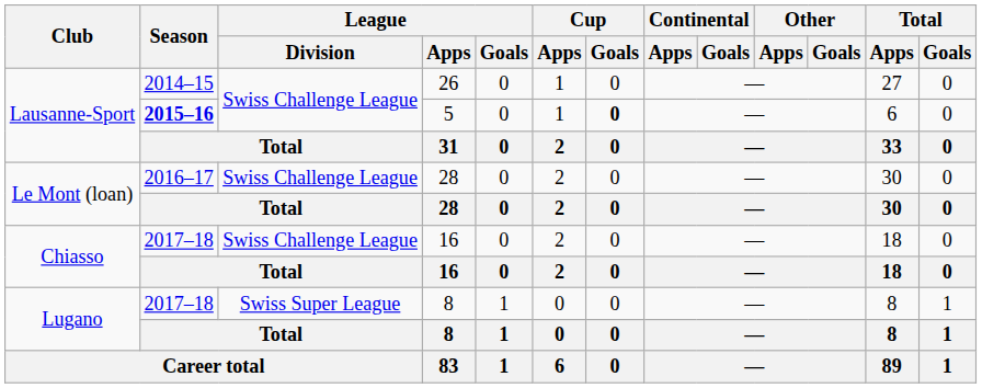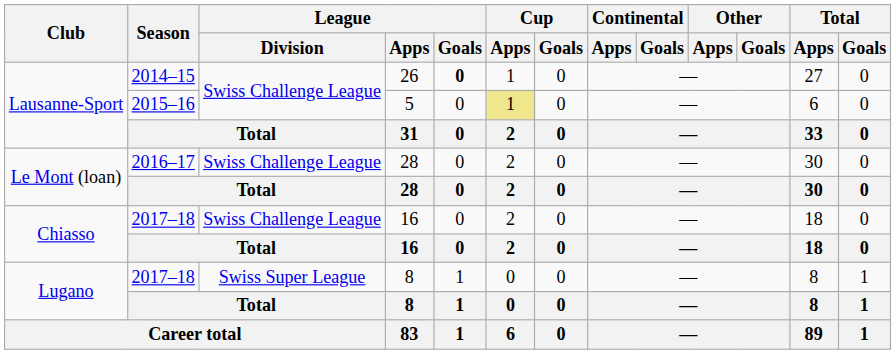26 | League / Goals: normal -> bold
5 | Season: bold -> normal
5 | Cup / Apps: no background -> khaki background
5 | Cup / Goals: bold -> normal
